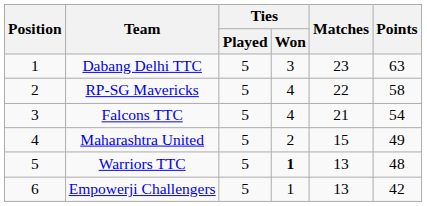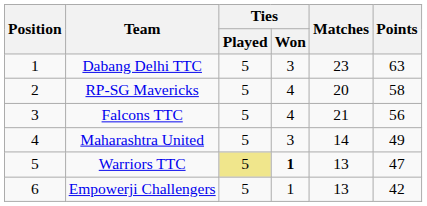RP-SG Mavericks | Matches: 22 -> 20
Falcons TTC | Points: 54 -> 56
Maharashtra United | Ties / Won: 2 -> 3
Maharashtra United | Matches: 15 -> 14
Warriors TTC | Ties / Played: no background -> khaki background
Warriors TTC | Points: 48 -> 47
